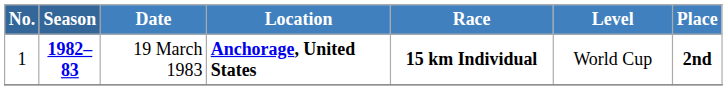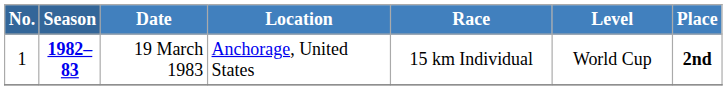19 March 1983 | Location: bold -> normal
19 March 1983 | Race: bold -> normal
